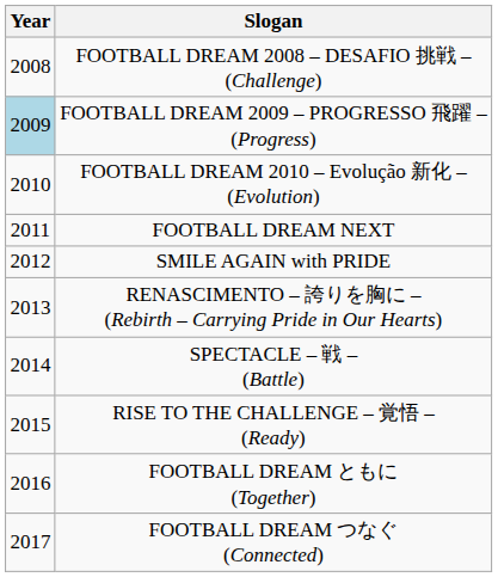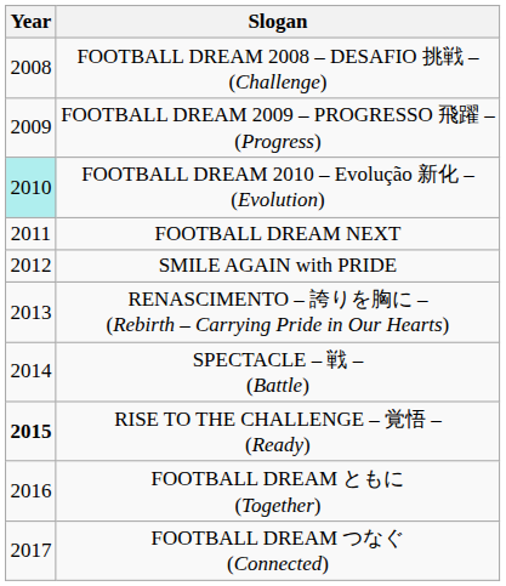FOOTBALL DREAM 2009 – PROGRESSO 飛躍 – (Progress) | Year: lightblue background -> no background
FOOTBALL DREAM 2010 – Evolução 新化 – (Evolution) | Year: no background -> paleturquoise background
RISE TO THE CHALLENGE – 覚悟 – (Ready) | Year: normal -> bold
